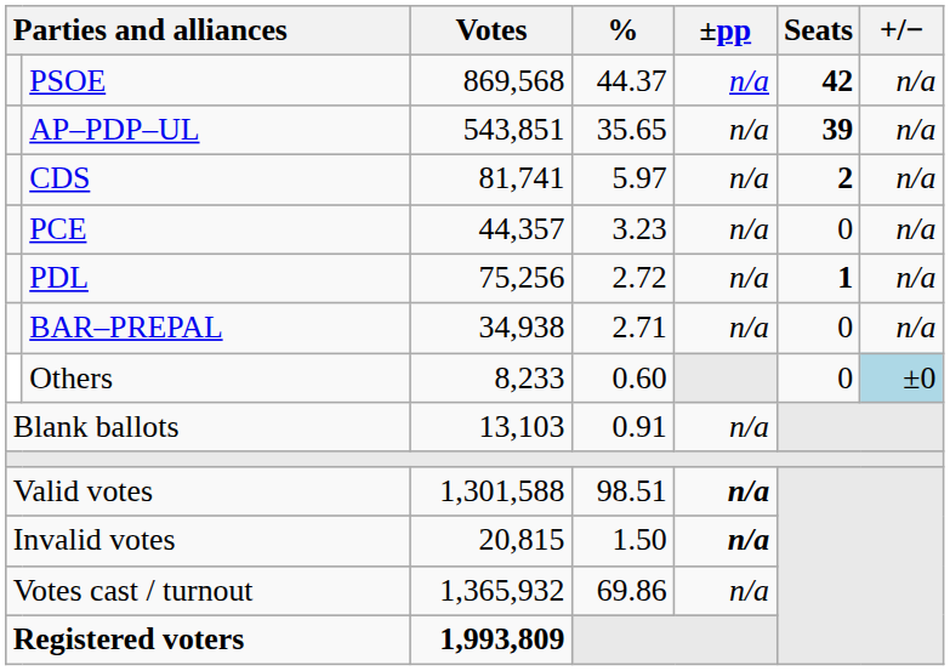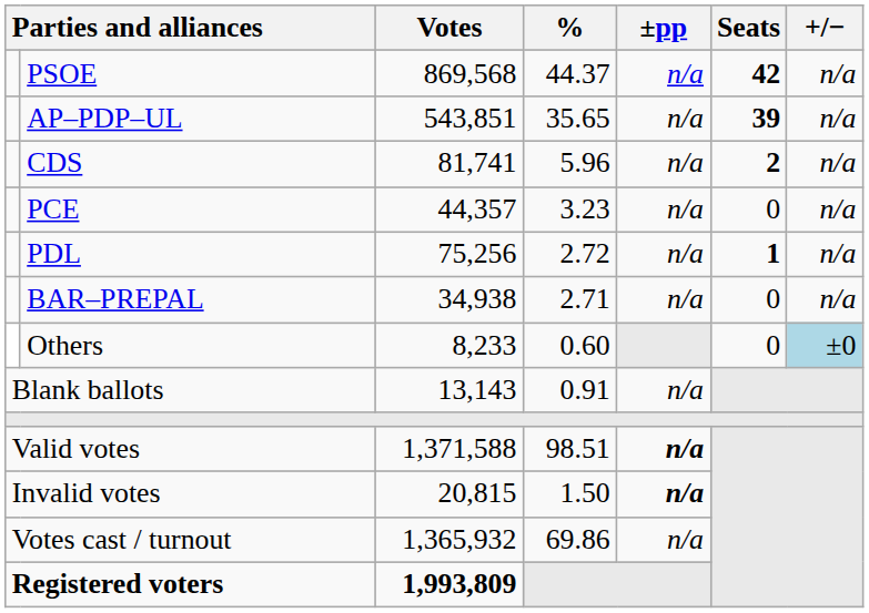CDS | %: 5.97 -> 5.96
Blank ballots | Votes: 13,103 -> 13,143
Valid votes | Votes: 1,301,588 -> 1,371,588
